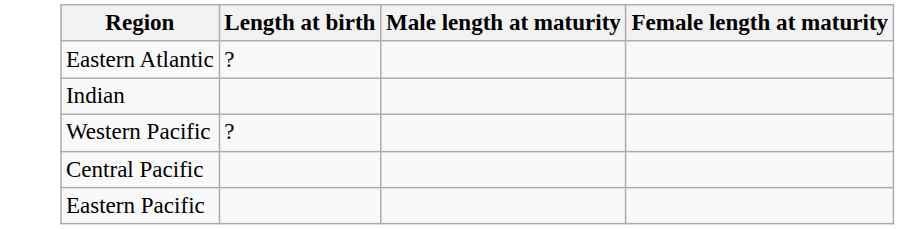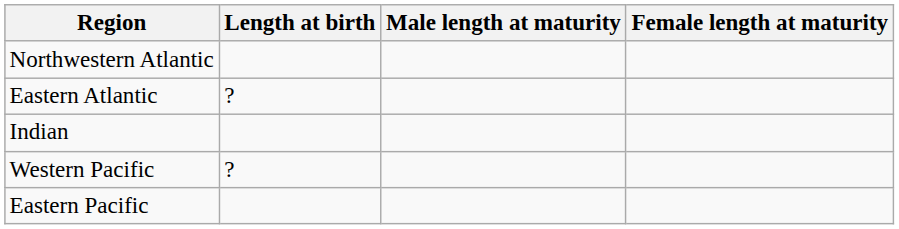+ row: Northwestern Atlantic
- row: Central Pacific
